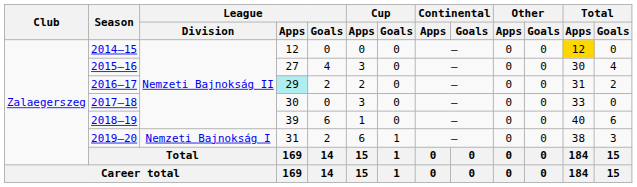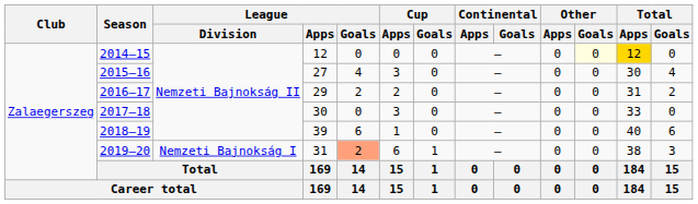2014–15 | Other / Goals: no background -> lightyellow background
2016–17 | League / Apps: paleturquoise background -> no background
2019–20 | League / Goals: no background -> lightsalmon background
